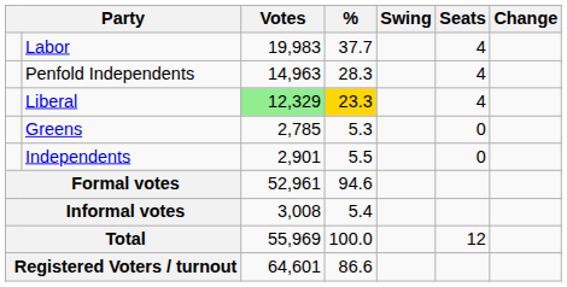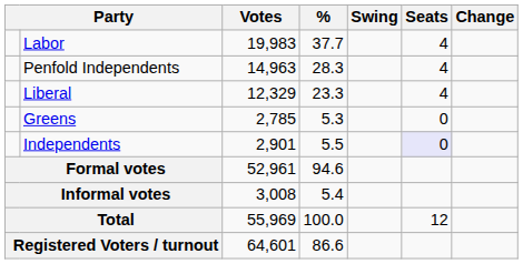Liberal | Votes: lightgreen background -> no background
Liberal | %: gold background -> no background
Independents | Seats: no background -> lavender background
